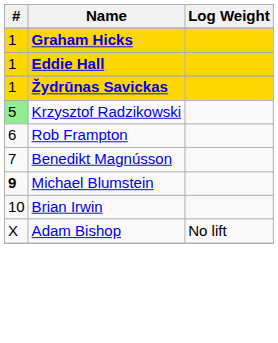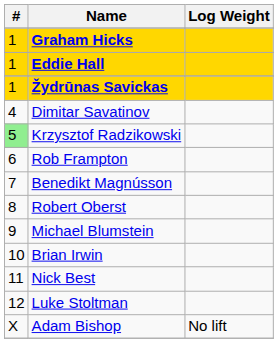+ row: 4 | Dimitar Savatinov
+ row: 8 | Robert Oberst
Michael Blumstein | #: bold -> normal
+ row: 11 | Nick Best
+ row: 12 | Luke Stoltman
